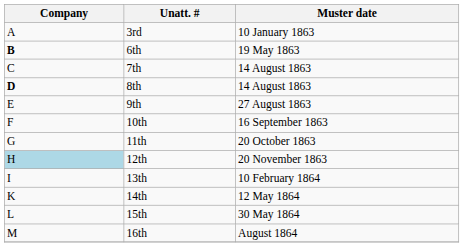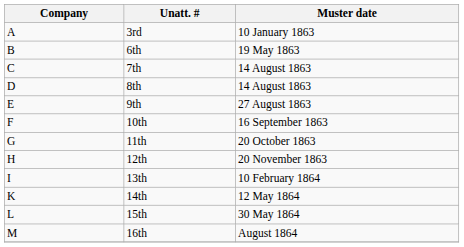6th | Company: bold -> normal
8th | Company: bold -> normal
12th | Company: lightblue background -> no background
